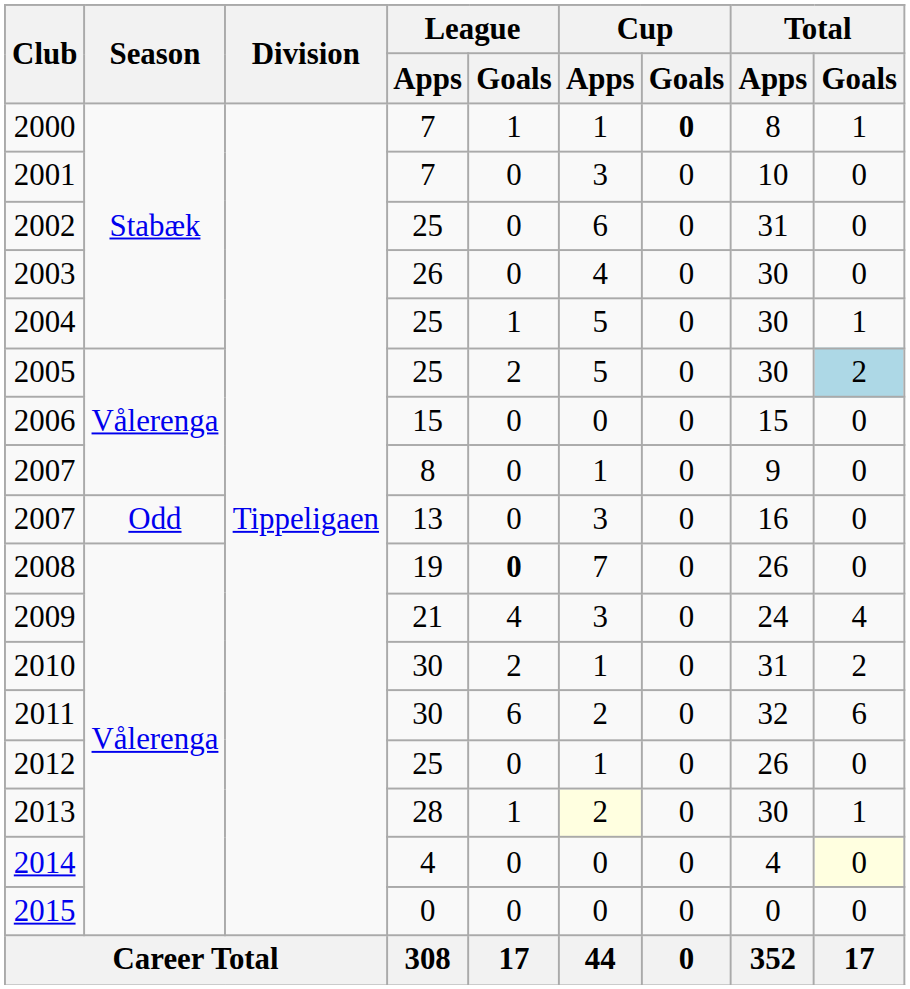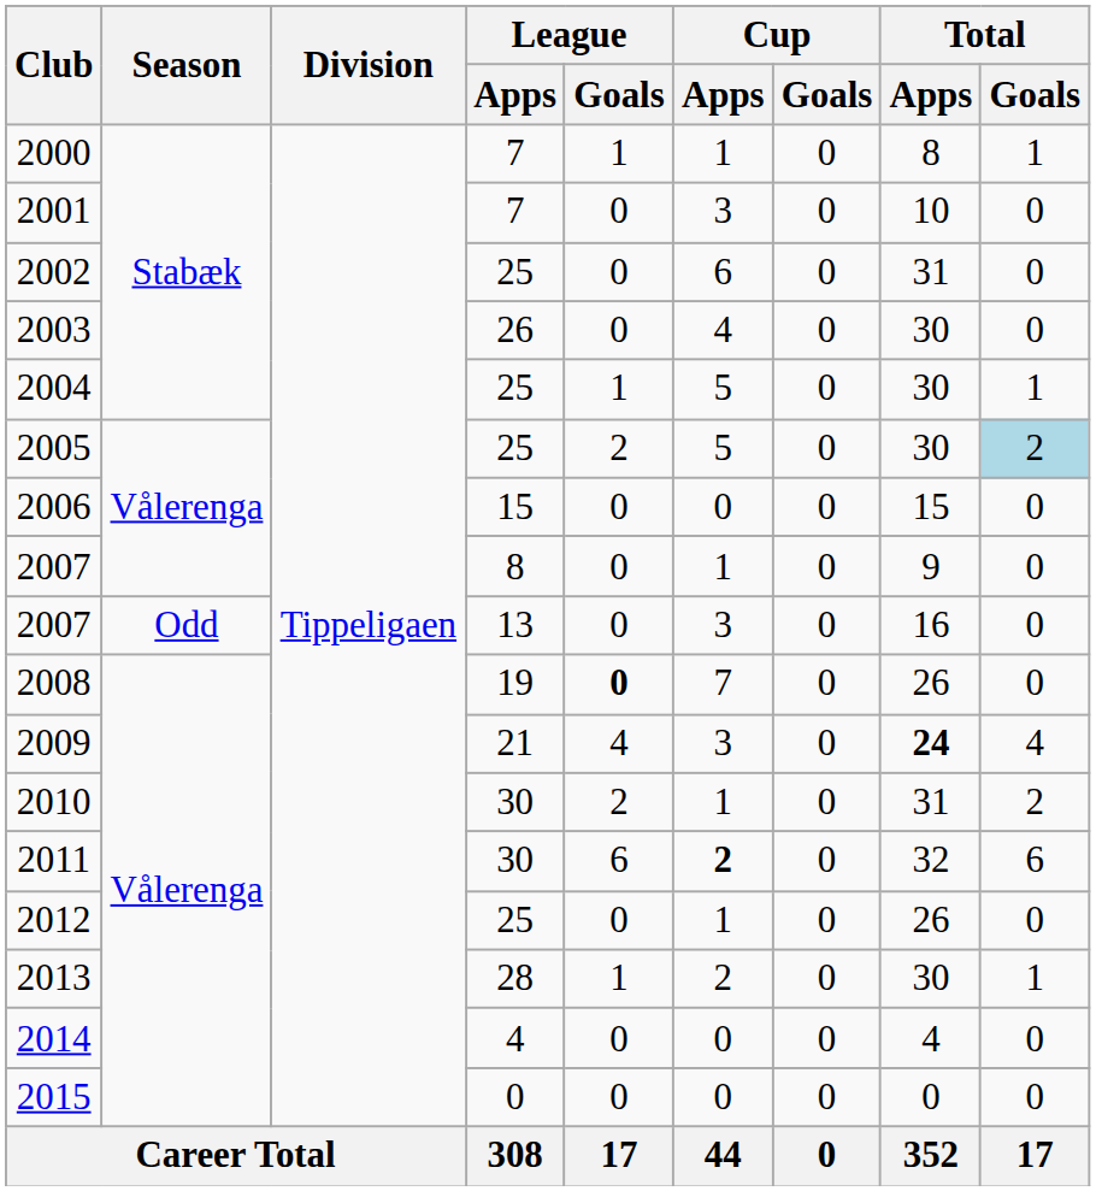2000 | Cup / Goals: bold -> normal
2009 | Total / Apps: normal -> bold
2011 | Cup / Apps: normal -> bold
2013 | Cup / Apps: lightyellow background -> no background
2014 | Total / Goals: lightyellow background -> no background
